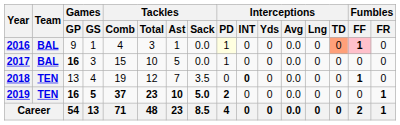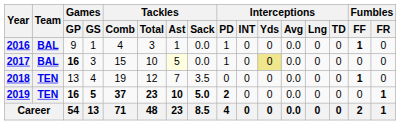2016 | Interceptions / PD: lightyellow background -> no background
2016 | Interceptions / TD: lightsalmon background -> no background
2016 | Fumbles / FF: pink background -> no background
2017 | Tackles / Ast: no background -> lightyellow background
2017 | Interceptions / Yds: no background -> khaki background
2018 | Interceptions / INT: bold -> normal
